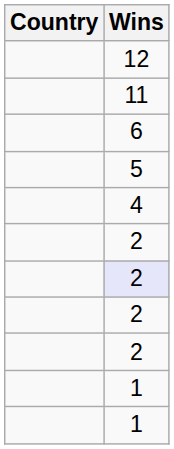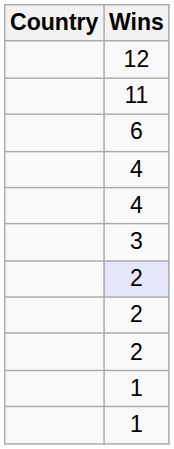row 5 | Wins: 5 -> 4
row 7 | Wins: 2 -> 3
